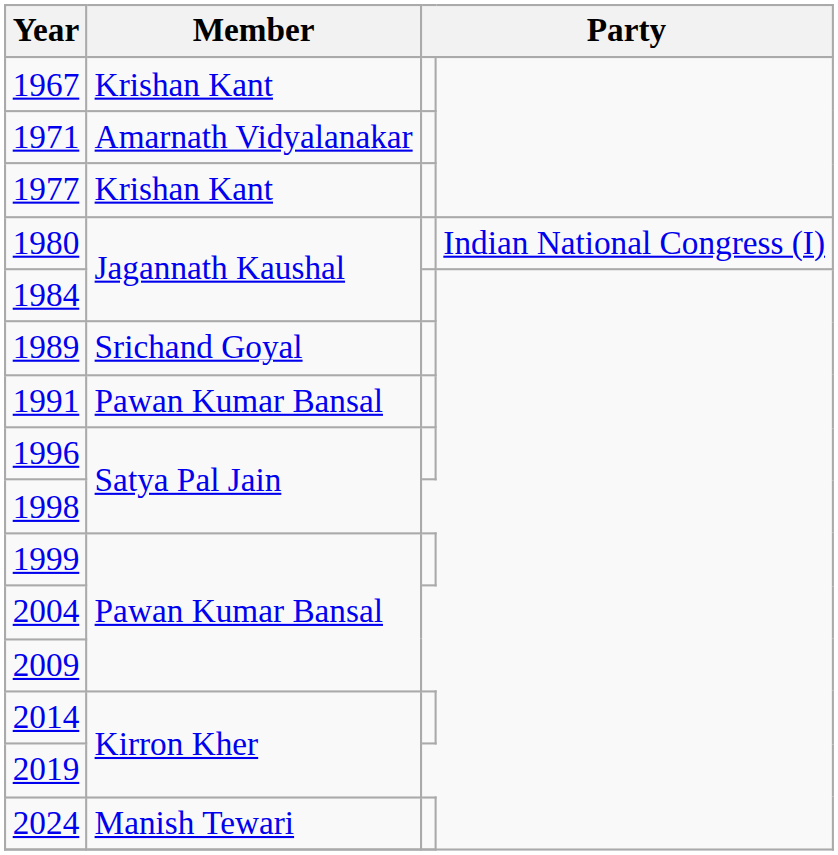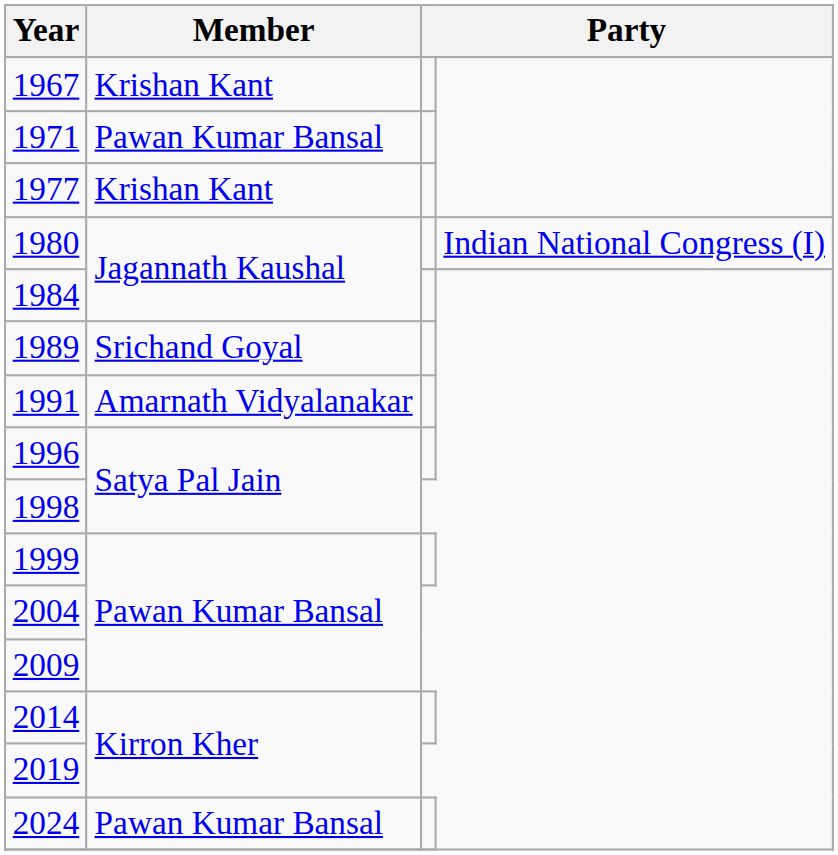1971 | Member: Amarnath Vidyalanakar -> Pawan Kumar Bansal
1991 | Member: Pawan Kumar Bansal -> Amarnath Vidyalanakar
2024 | Member: Manish Tewari -> Pawan Kumar Bansal
